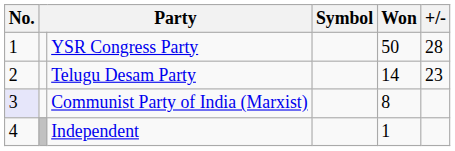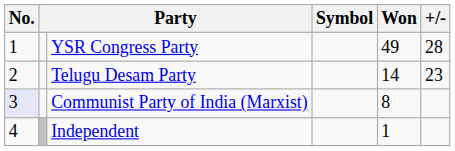YSR Congress Party | Won: 50 -> 49
